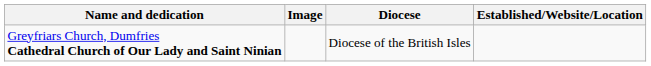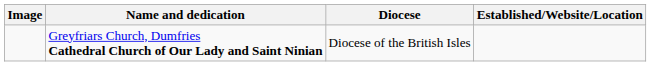columns swapped: Image <-> Name and dedication
